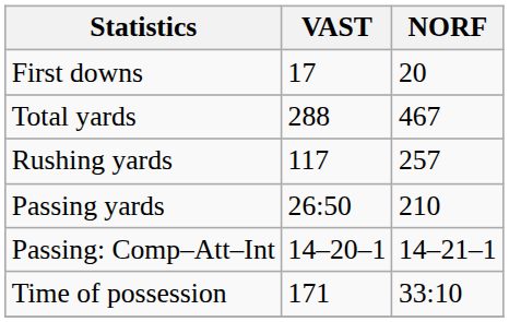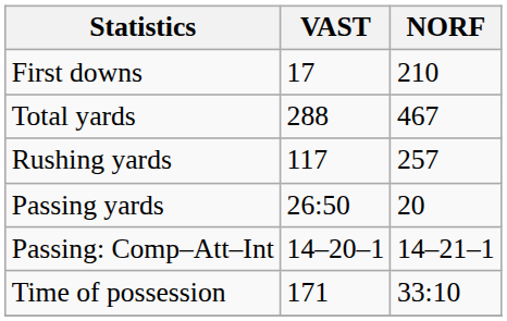First downs | NORF: 20 -> 210
Passing yards | NORF: 210 -> 20
